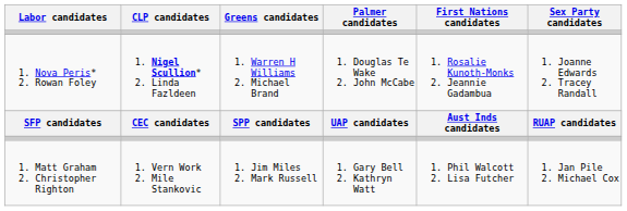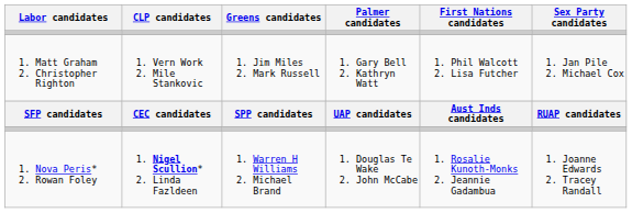rows swapped: Nova Peris* Rowan Foley <-> Matt Graham Christopher Righton
